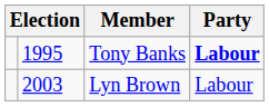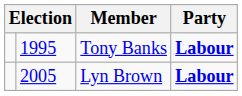Lyn Brown | column 2: 2003 -> 2005
Lyn Brown | Party: normal -> bold
